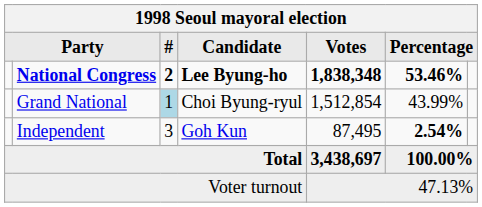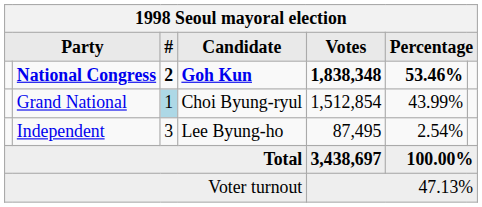National Congress | Candidate: Lee Byung-ho -> Goh Kun
Independent | Candidate: Goh Kun -> Lee Byung-ho
Independent | column 6: bold -> normal
